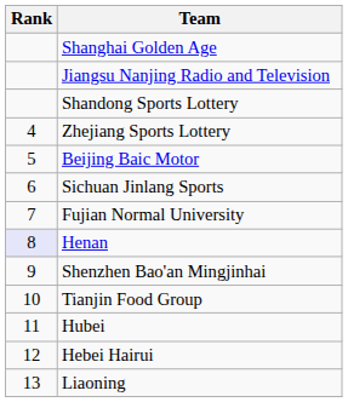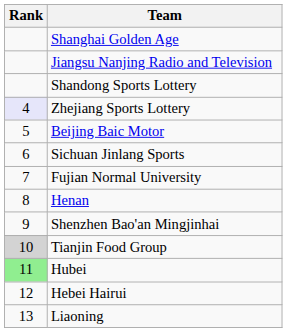Zhejiang Sports Lottery | Rank: no background -> lavender background
Henan | Rank: lavender background -> no background
Tianjin Food Group | Rank: no background -> lightgrey background
Hubei | Rank: no background -> lightgreen background
